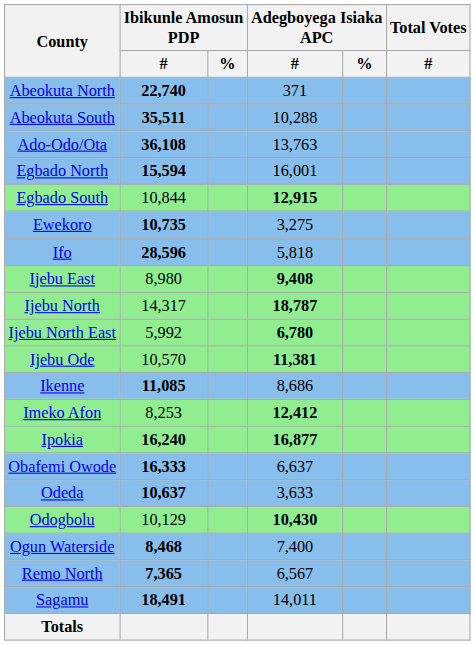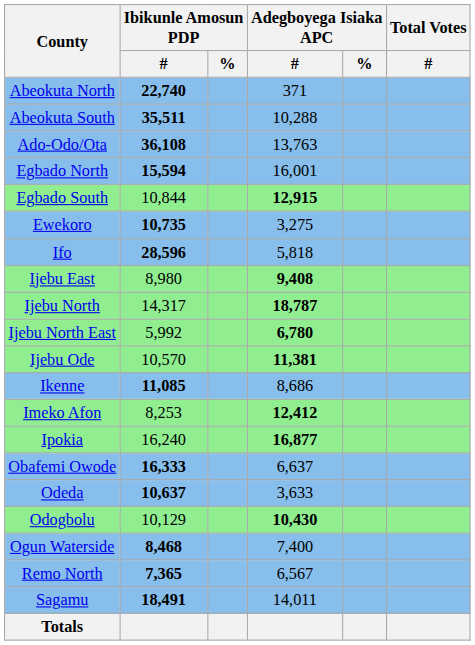Ipokia | Ibikunle Amosun PDP / #: bold -> normal
